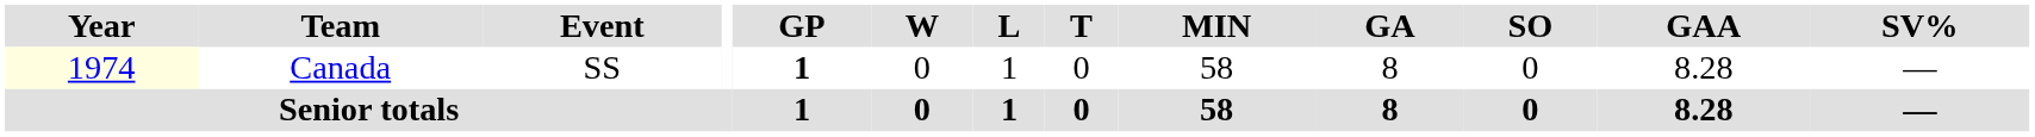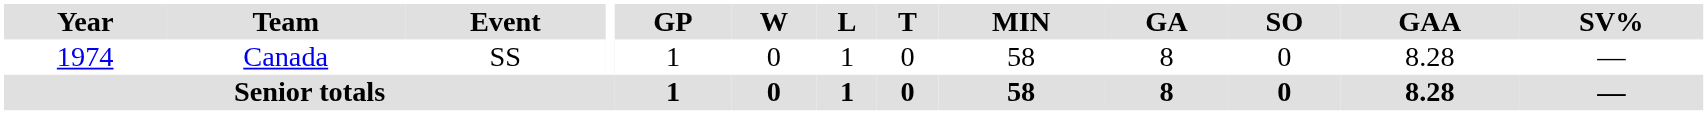Canada | Year: lightyellow background -> no background
Canada | GP: bold -> normal
